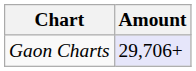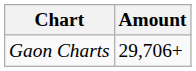Gaon Charts | Amount: lavender background -> no background
